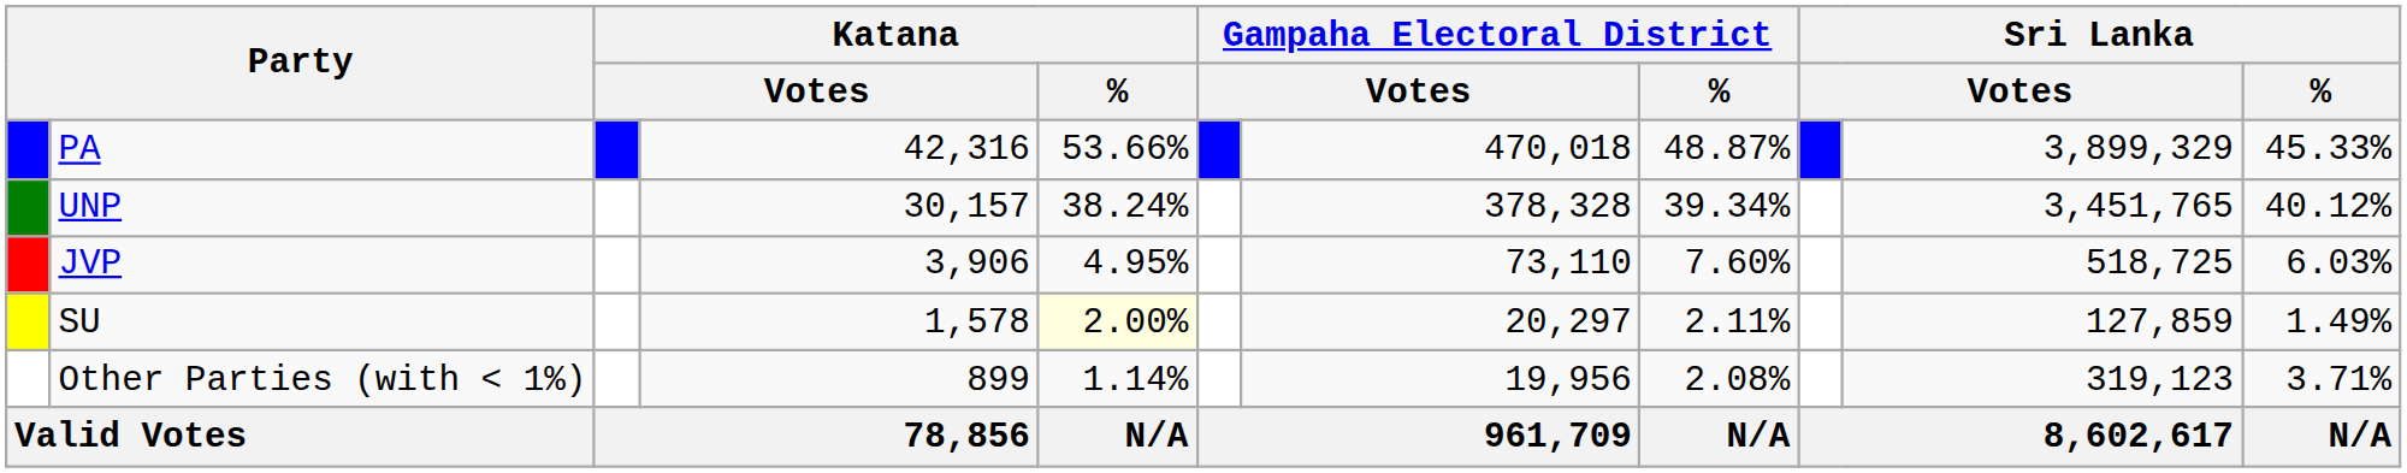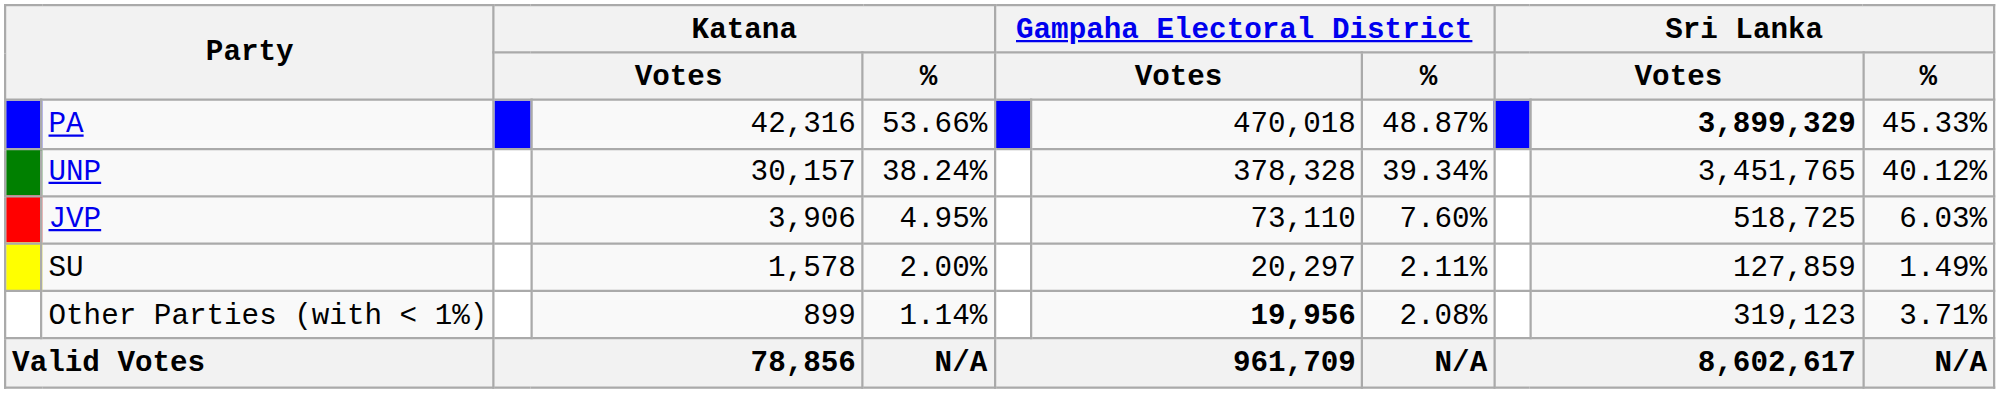PA | column 10: normal -> bold
SU | Katana / %: lightyellow background -> no background
Other Parties (with < 1%) | column 7: normal -> bold
